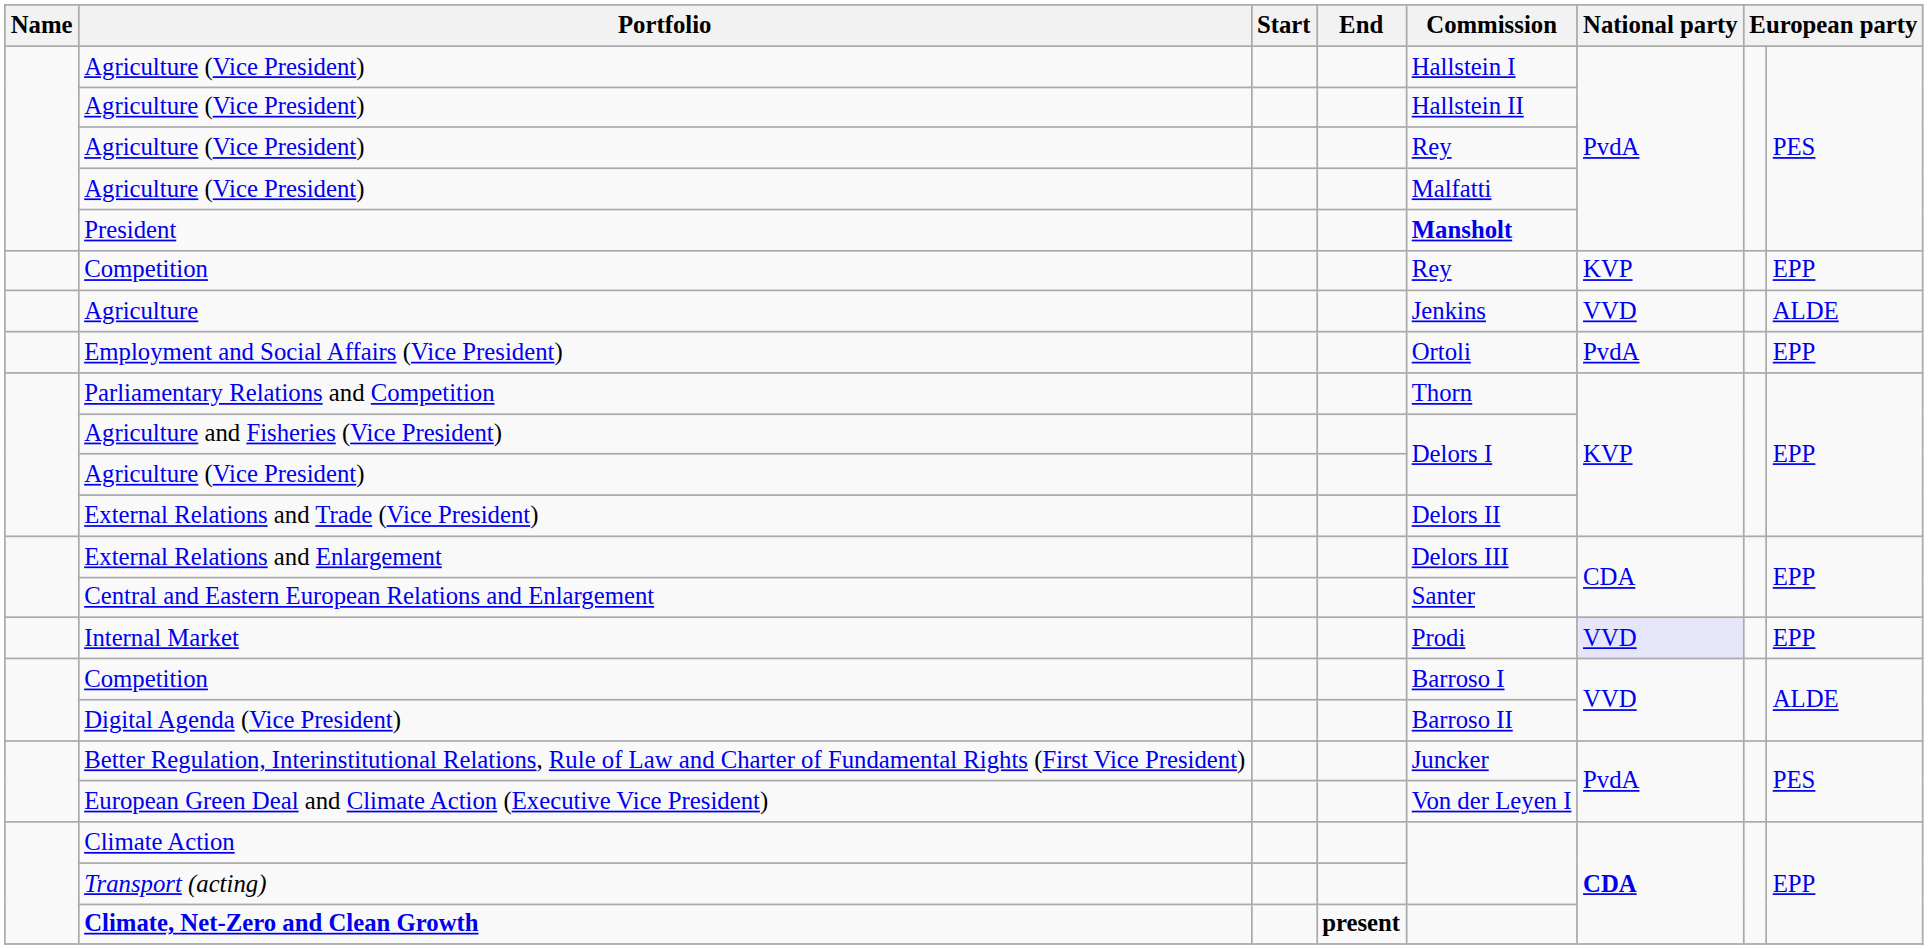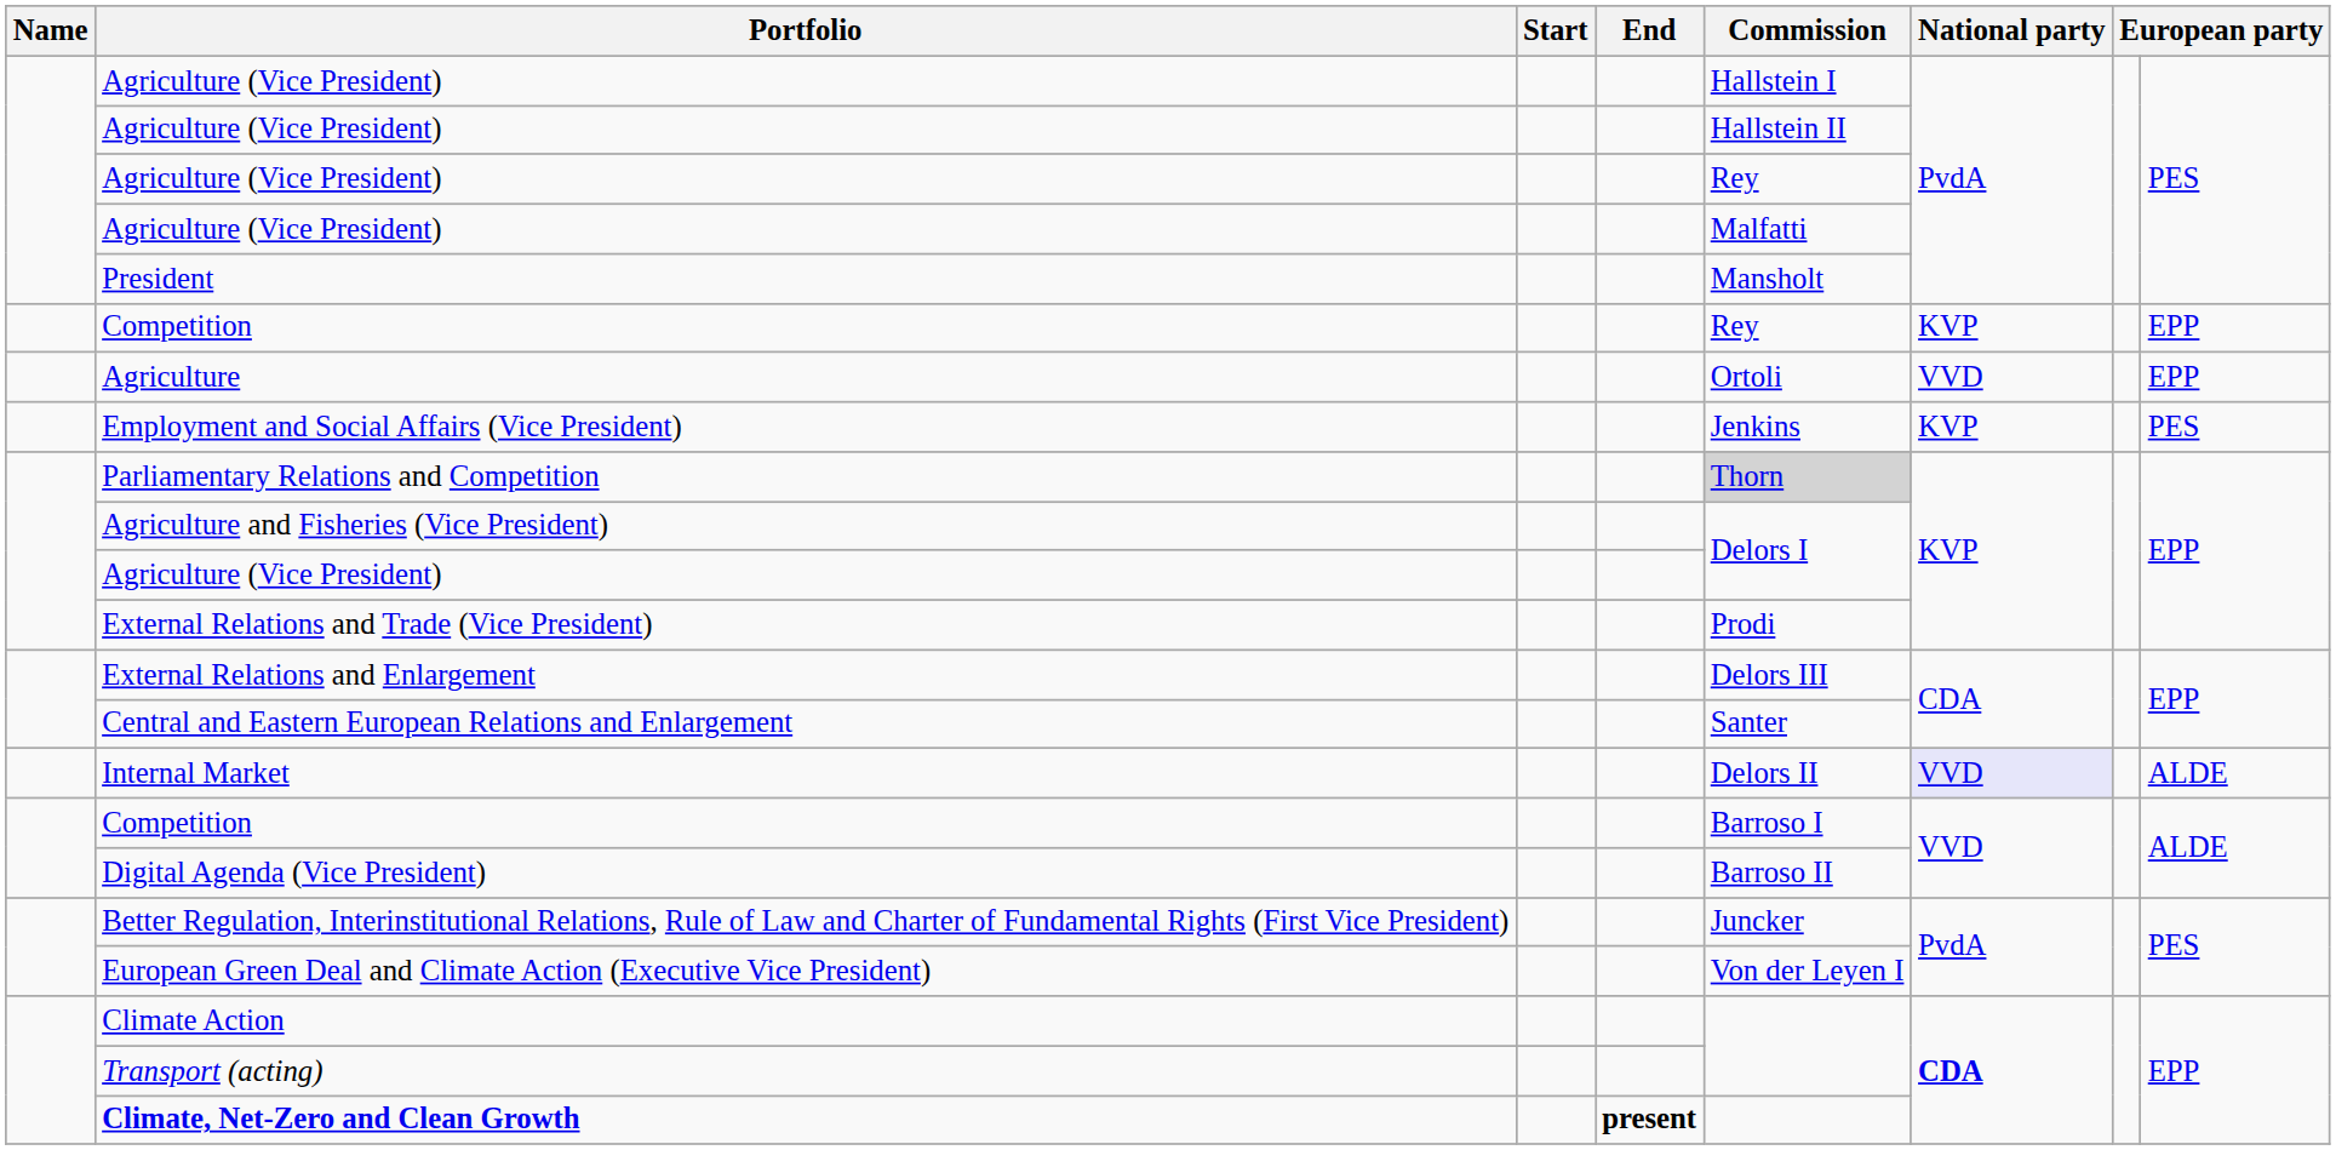President | Commission: bold -> normal
Agriculture | Commission: Jenkins -> Ortoli
Agriculture | column 8: ALDE -> EPP
Employment and Social Affairs (Vice President) | Commission: Ortoli -> Jenkins
Employment and Social Affairs (Vice President) | National party: PvdA -> KVP
Employment and Social Affairs (Vice President) | column 8: EPP -> PES
Parliamentary Relations and Competition | Commission: no background -> lightgrey background
External Relations and Trade (Vice President) | Commission: Delors II -> Prodi
Internal Market | Commission: Prodi -> Delors II
Internal Market | column 8: EPP -> ALDE
